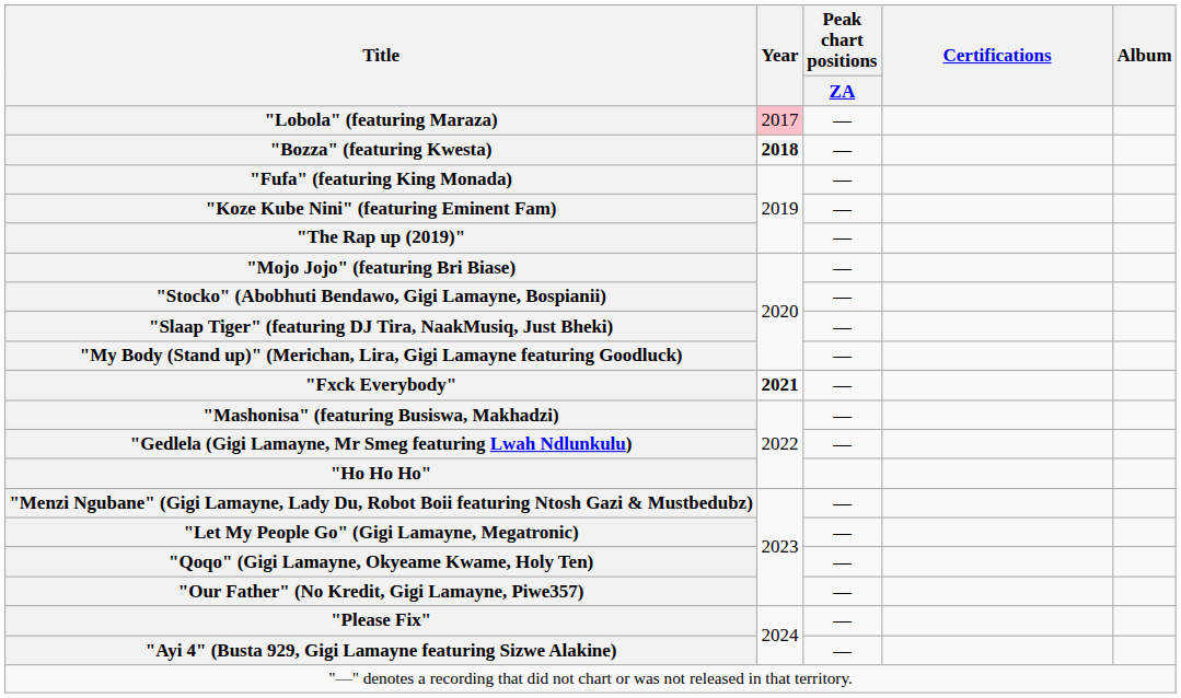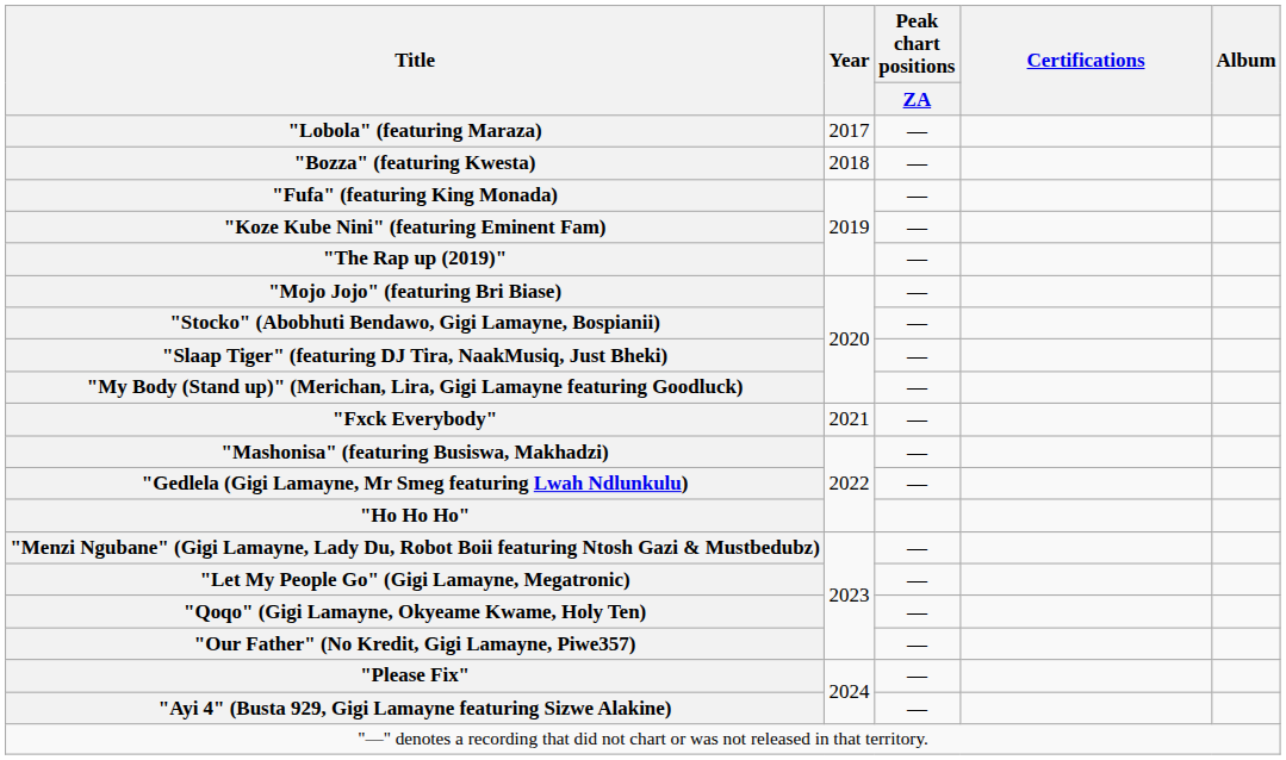"Lobola" (featuring Maraza) | Year: pink background -> no background
"Bozza" (featuring Kwesta) | Year: bold -> normal
"Fxck Everybody" | Year: bold -> normal
